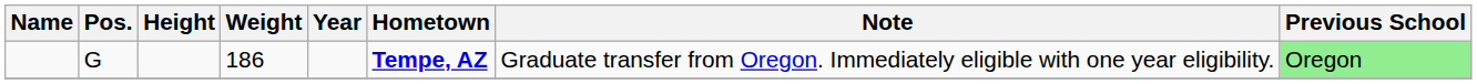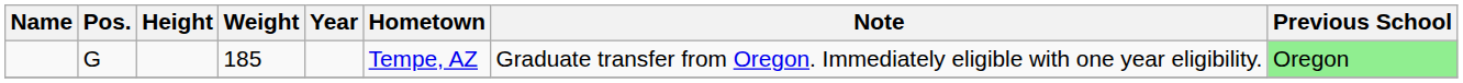row 2 | Weight: 186 -> 185
row 2 | Hometown: bold -> normal
